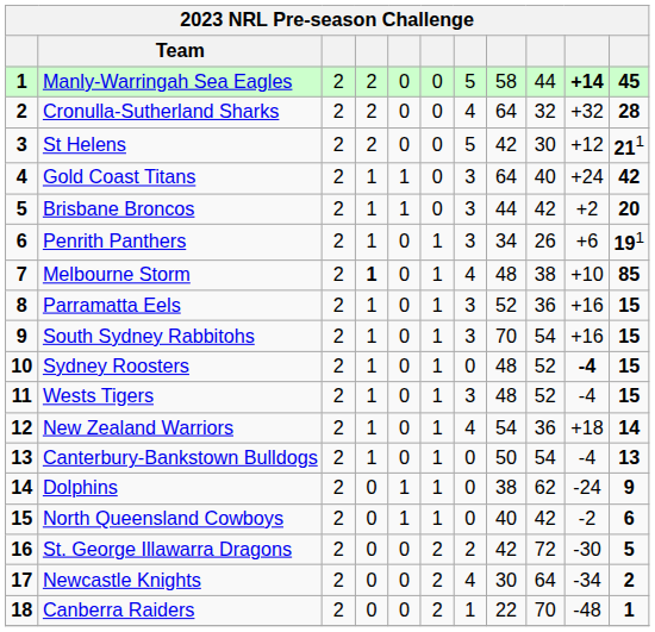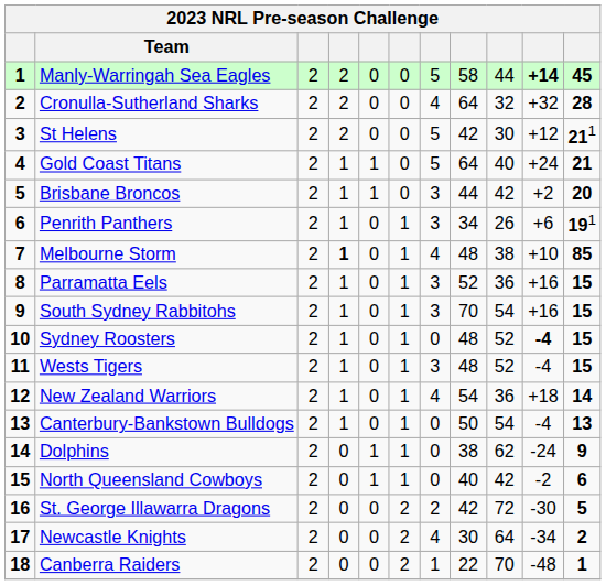Gold Coast Titans | column 7: 3 -> 5
Gold Coast Titans | column 11: 42 -> 21
